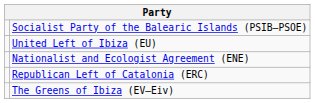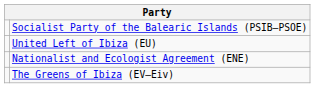- row: Republican Left of Catalonia (ERC)
